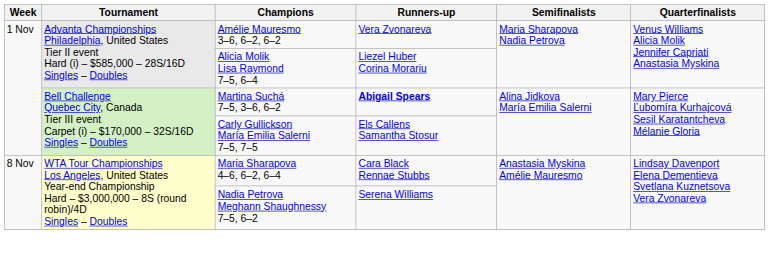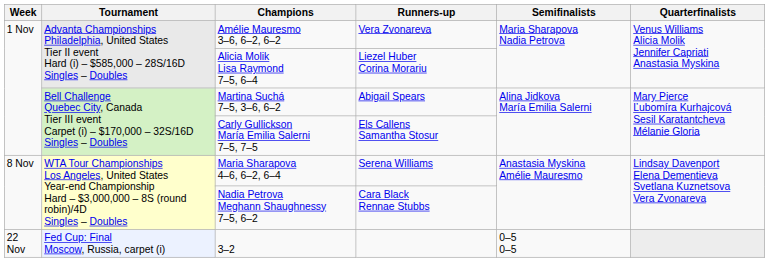Martina Suchá 7–5, 3–6, 6–2 | Runners-up: bold -> normal
Maria Sharapova 4–6, 6–2, 6–4 | Runners-up: Cara Black Rennae Stubbs -> Serena Williams
Nadia Petrova Meghann Shaughnessy 7–5, 6–2 | Runners-up: Serena Williams -> Cara Black Rennae Stubbs
+ row: 22 Nov | Fed Cup: Final Moscow, Russia, carpet (i) | 3–2 | 0–5 0–5
